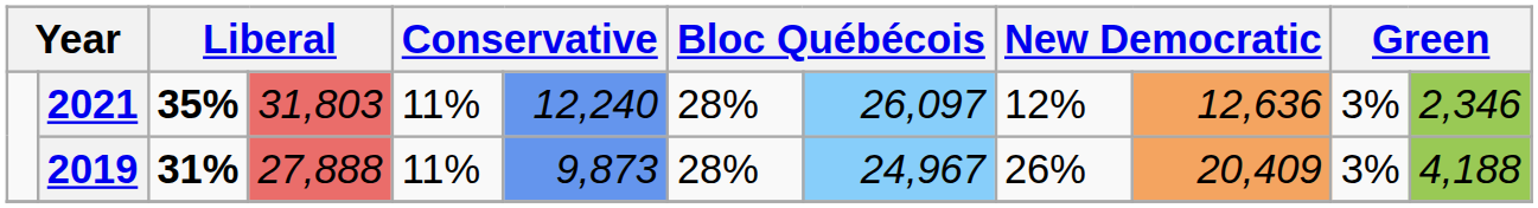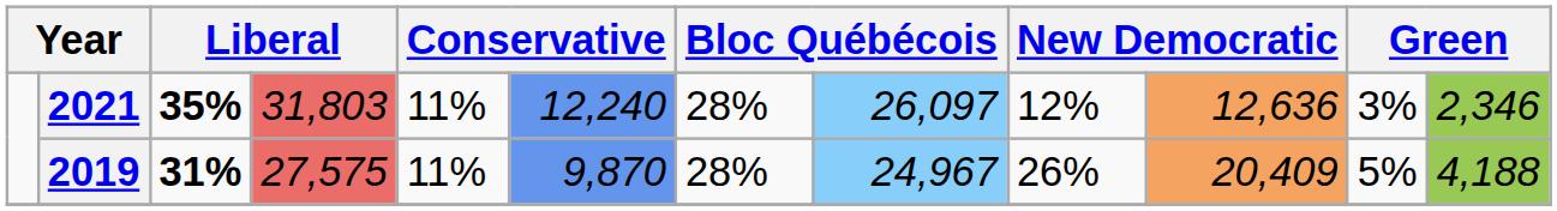2019 | column 4: 27,888 -> 27,575
2019 | column 6: 9,873 -> 9,870
2019 | column 11: 3% -> 5%
